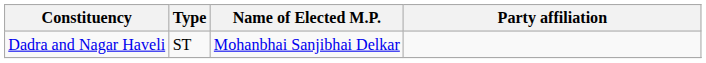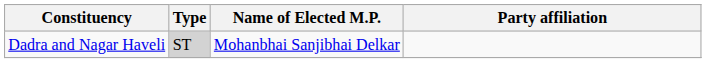Dadra and Nagar Haveli | Type: no background -> lightgrey background
